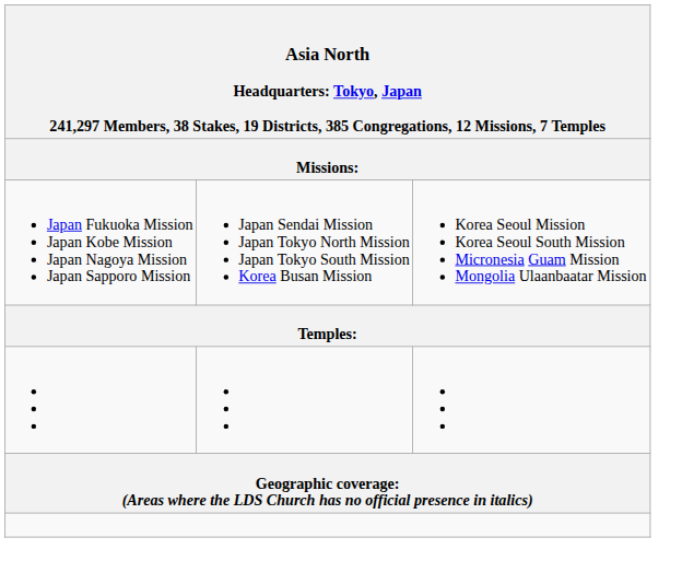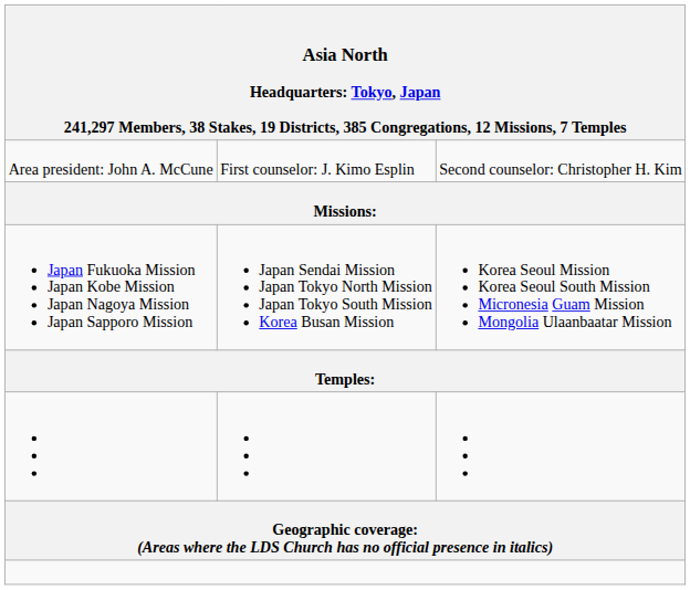+ row: Area president: John A. McCune | First counselor: J. Kimo Esplin | Second counselor: Christopher H. Kim
